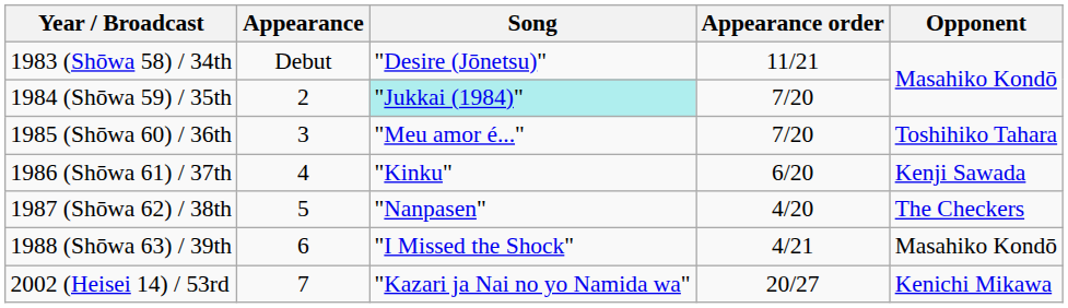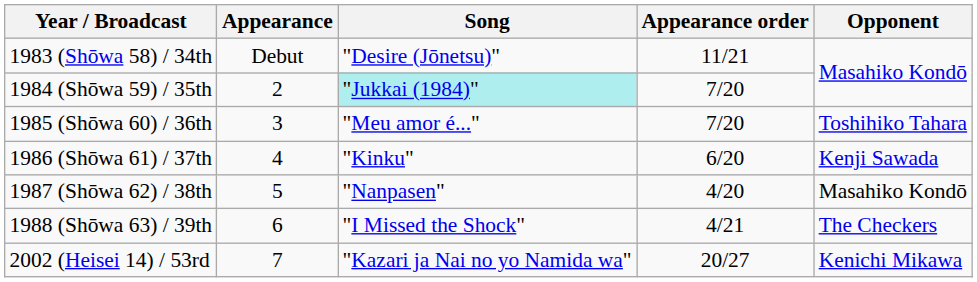1987 (Shōwa 62) / 38th | Opponent: The Checkers -> Masahiko Kondō
1988 (Shōwa 63) / 39th | Opponent: Masahiko Kondō -> The Checkers
